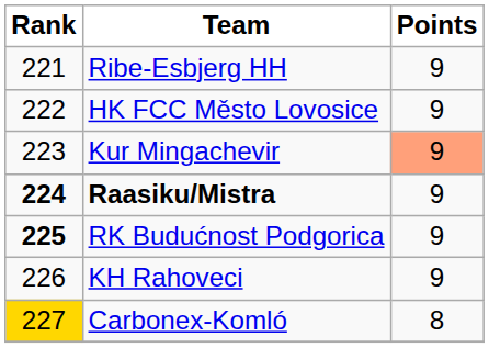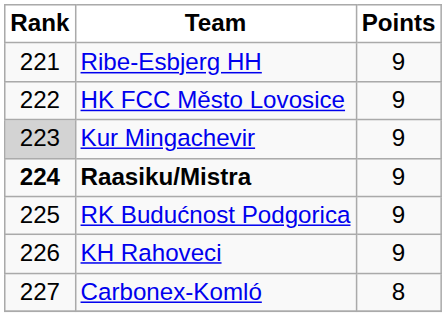Kur Mingachevir | Rank: no background -> lightgrey background
Kur Mingachevir | Points: lightsalmon background -> no background
RK Budućnost Podgorica | Rank: bold -> normal
Carbonex-Komló | Rank: gold background -> no background
